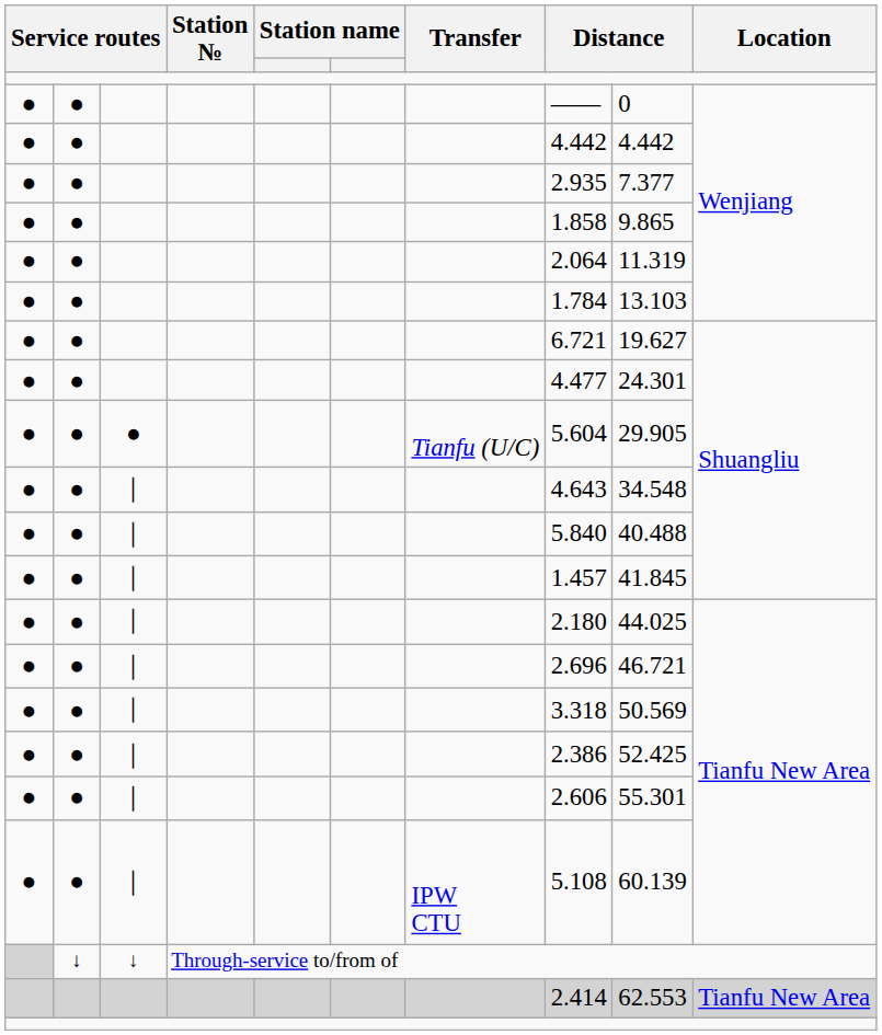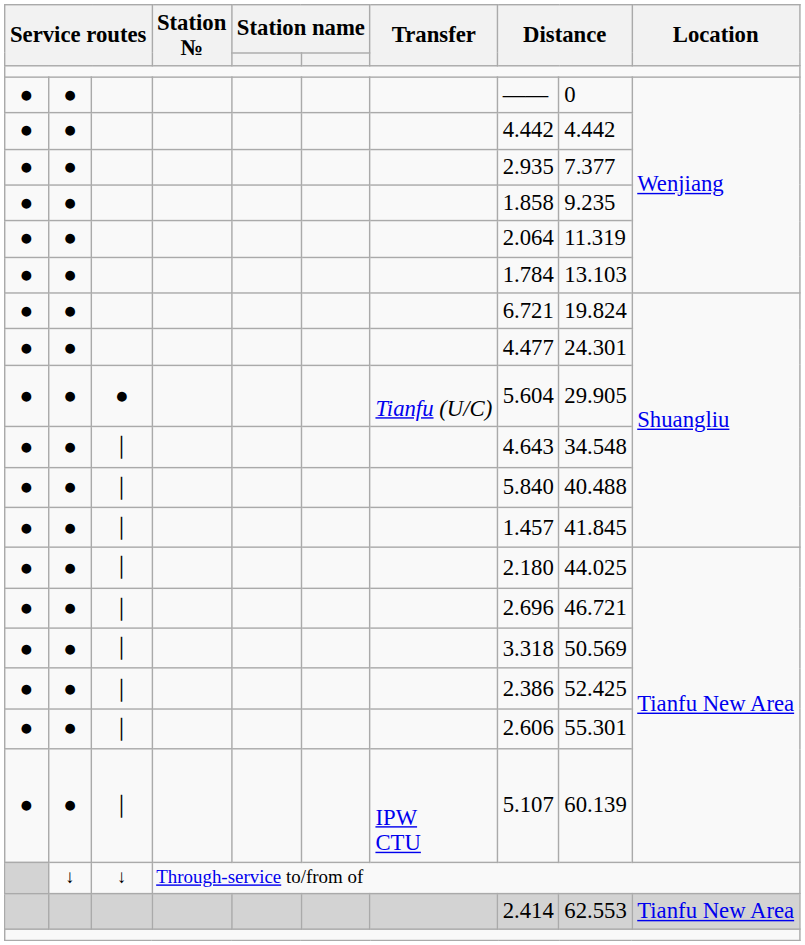row 7 | column 9: 9.865 -> 9.235
row 10 | column 9: 19.627 -> 19.824
row 21 | column 8: 5.108 -> 5.107
